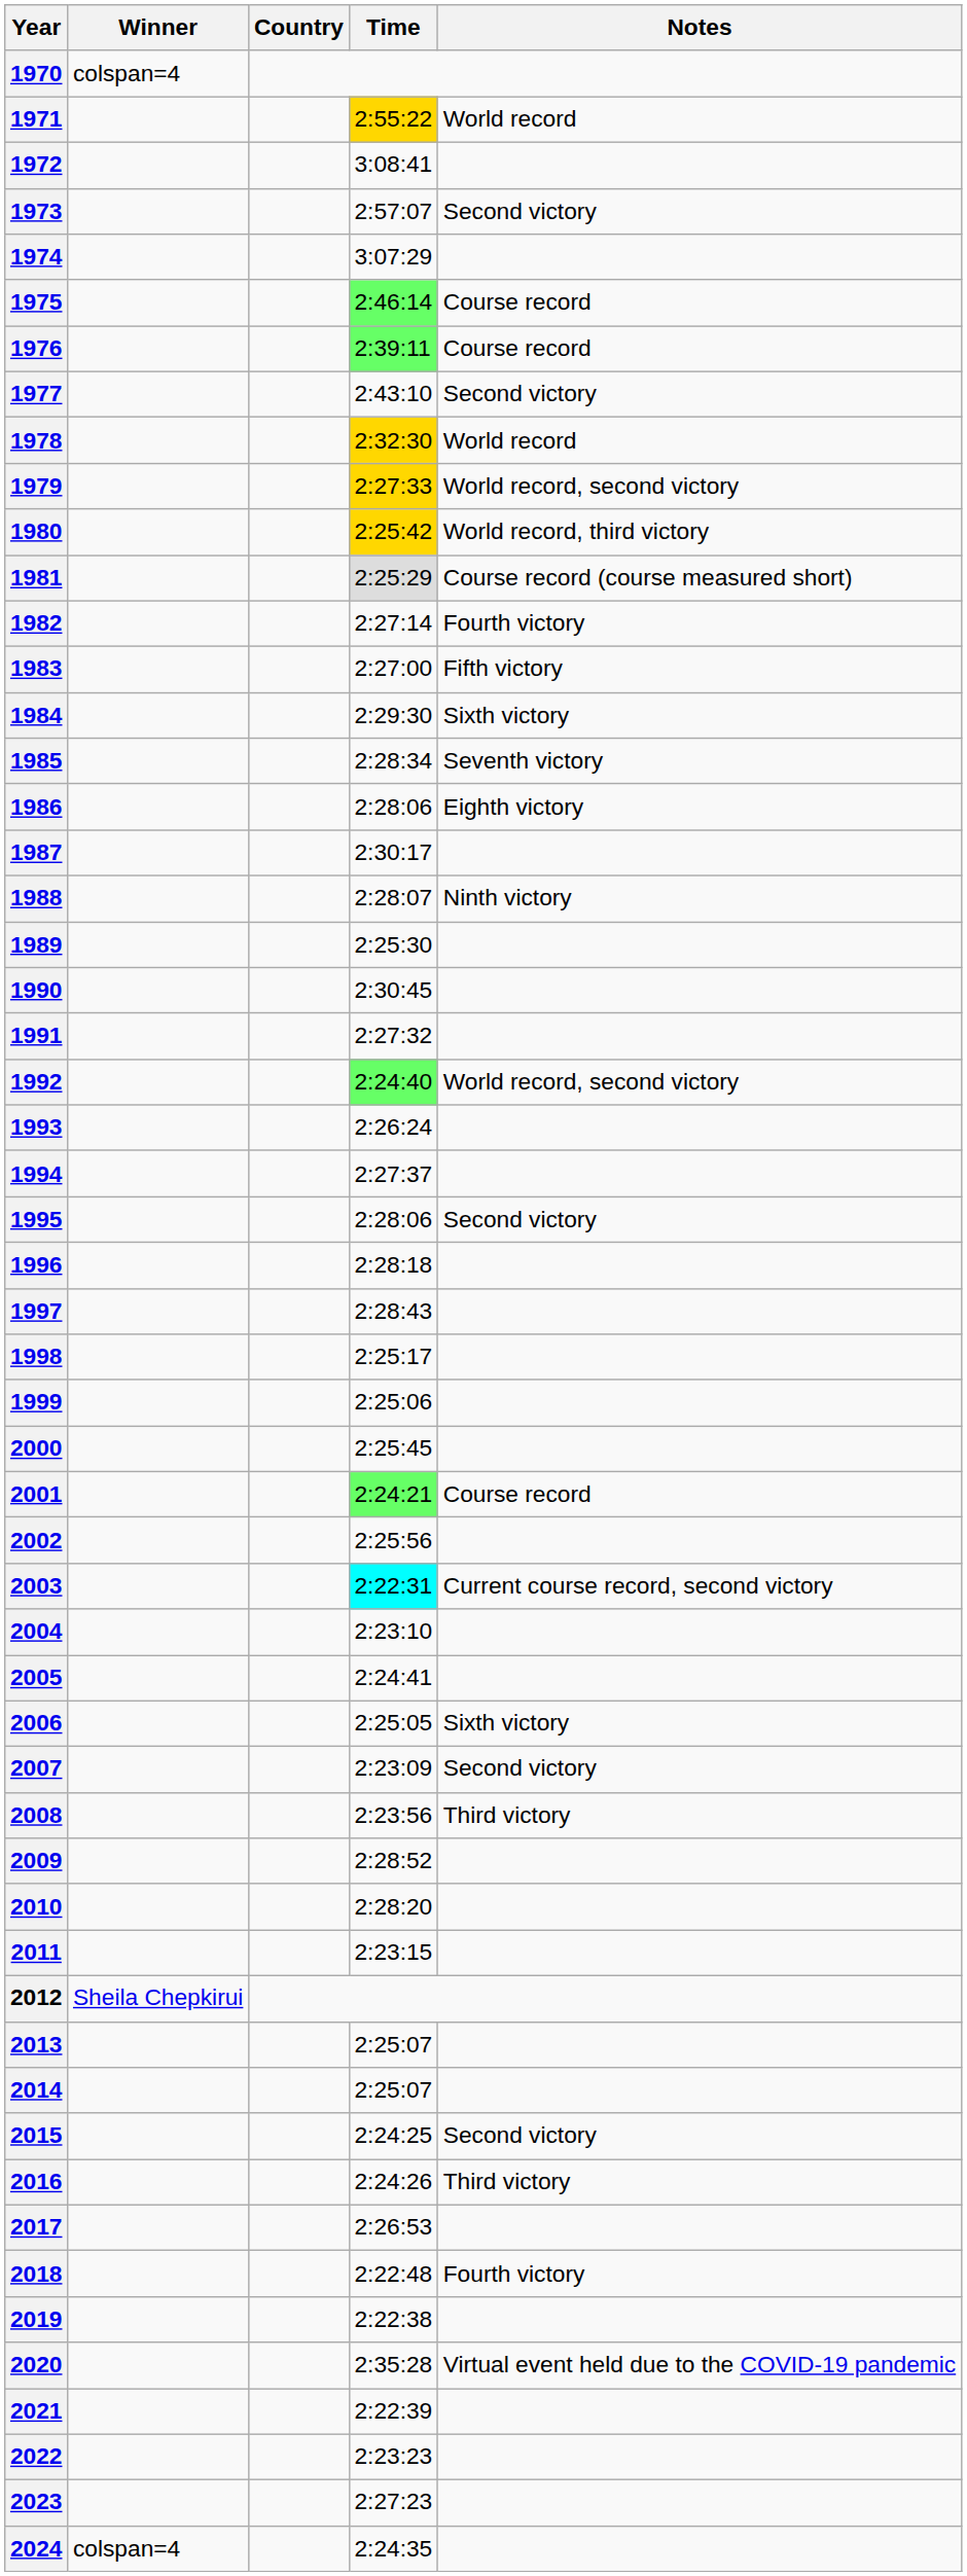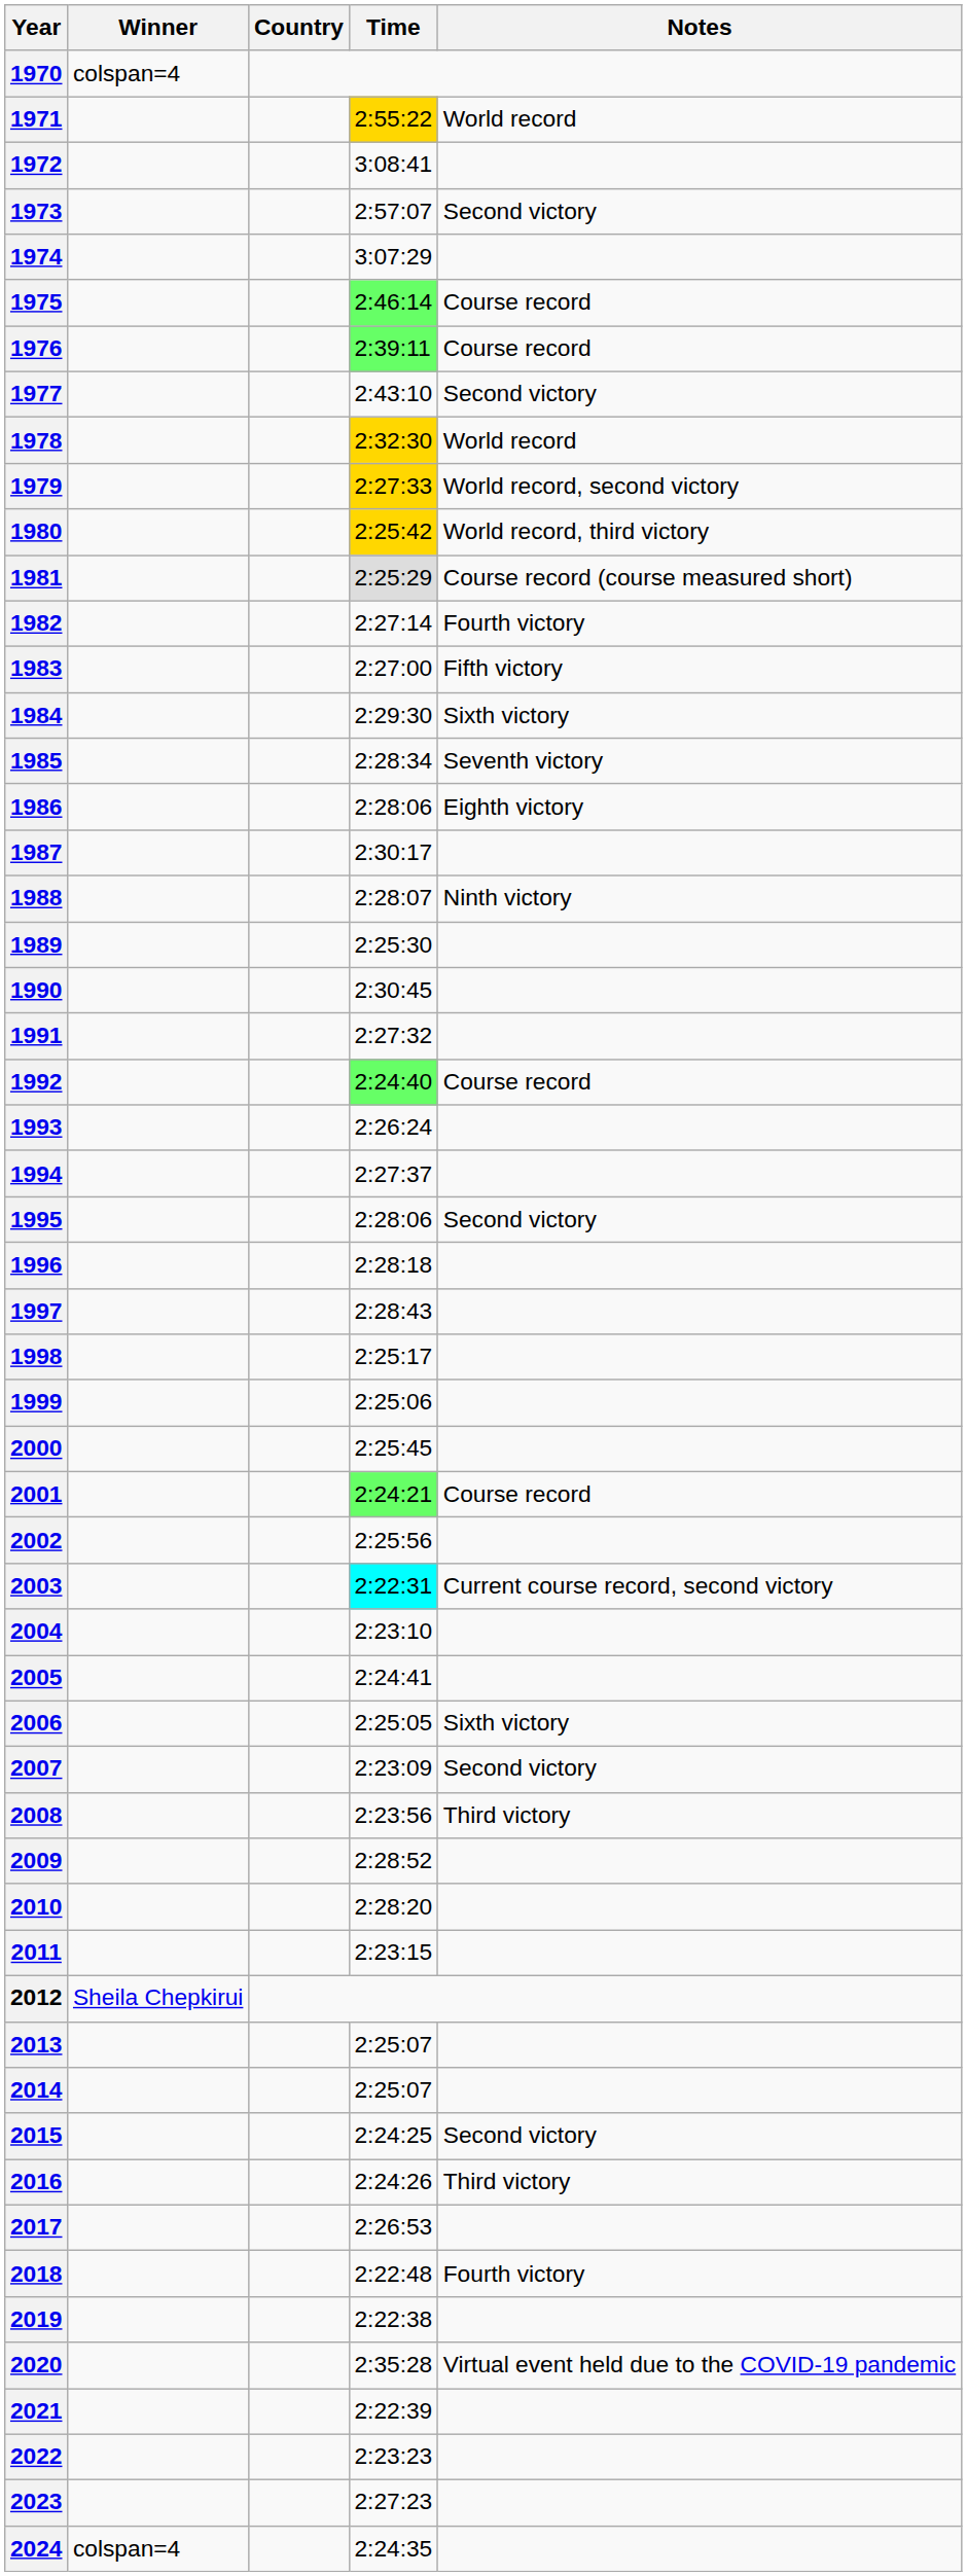1992 | Notes: World record, second victory -> Course record
